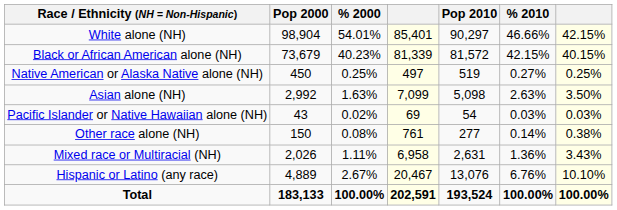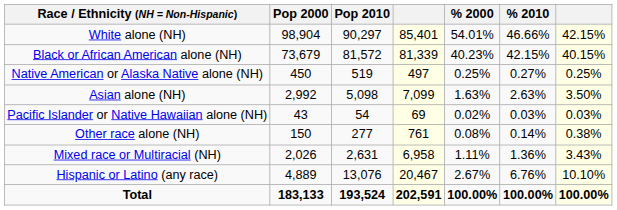columns swapped: Pop 2010 <-> % 2000
